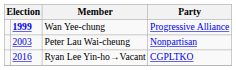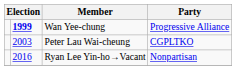Peter Lau Wai-cheung | Party: Nonpartisan -> CGPLTKO
Ryan Lee Yin-ho→Vacant | Party: CGPLTKO -> Nonpartisan
